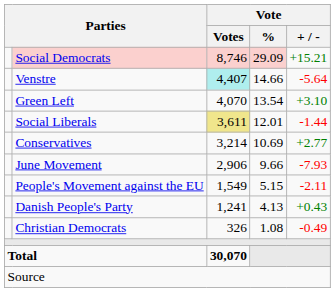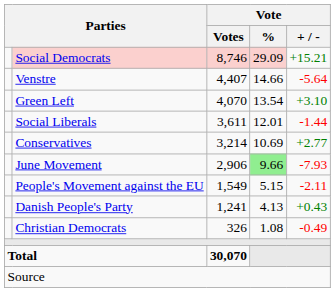Venstre | Vote / Votes: paleturquoise background -> no background
Social Liberals | Vote / Votes: khaki background -> no background
June Movement | Vote / %: no background -> lightgreen background
